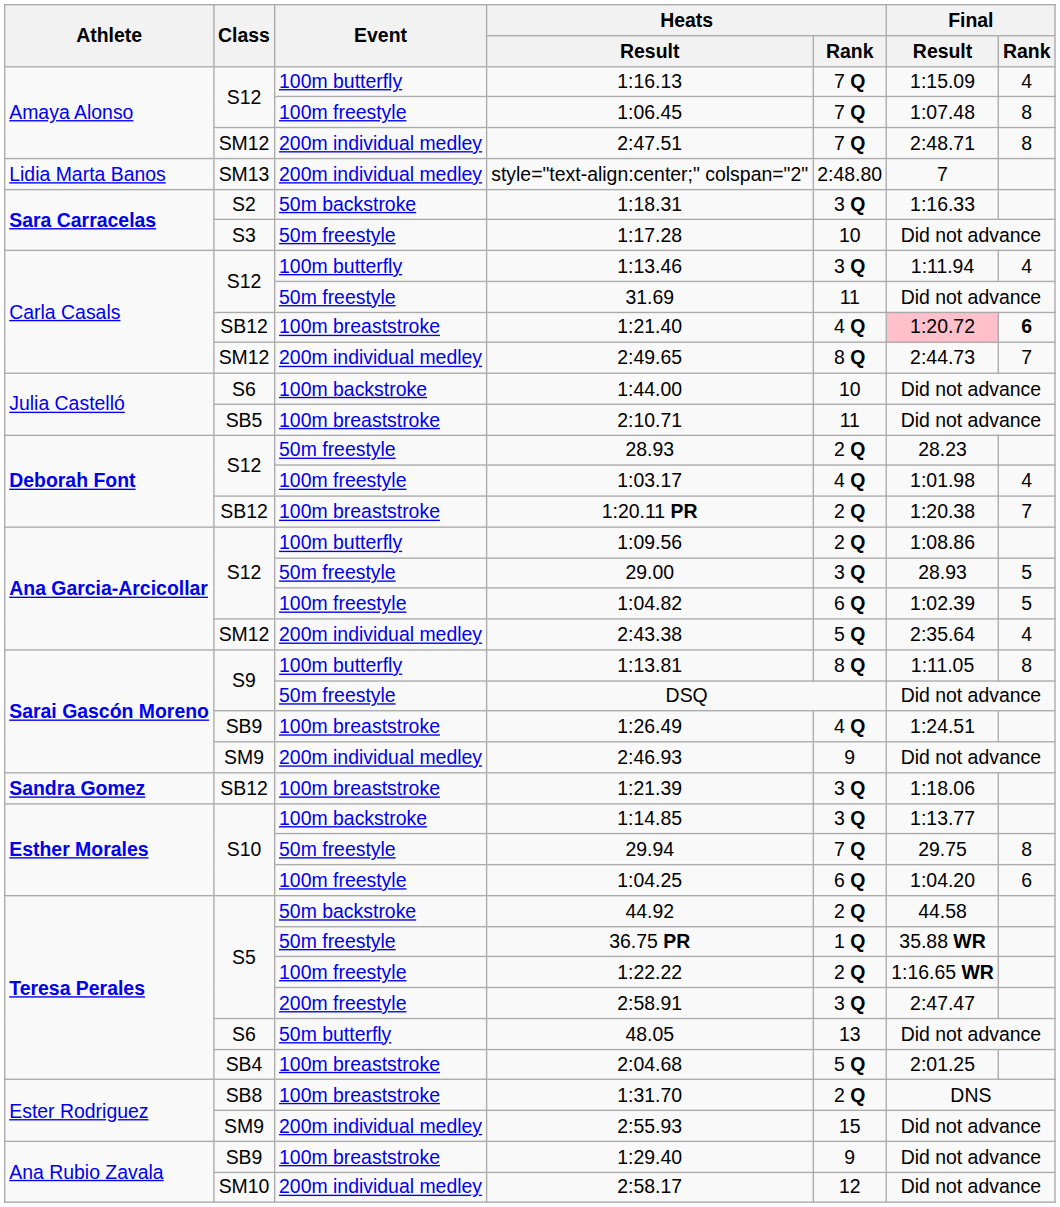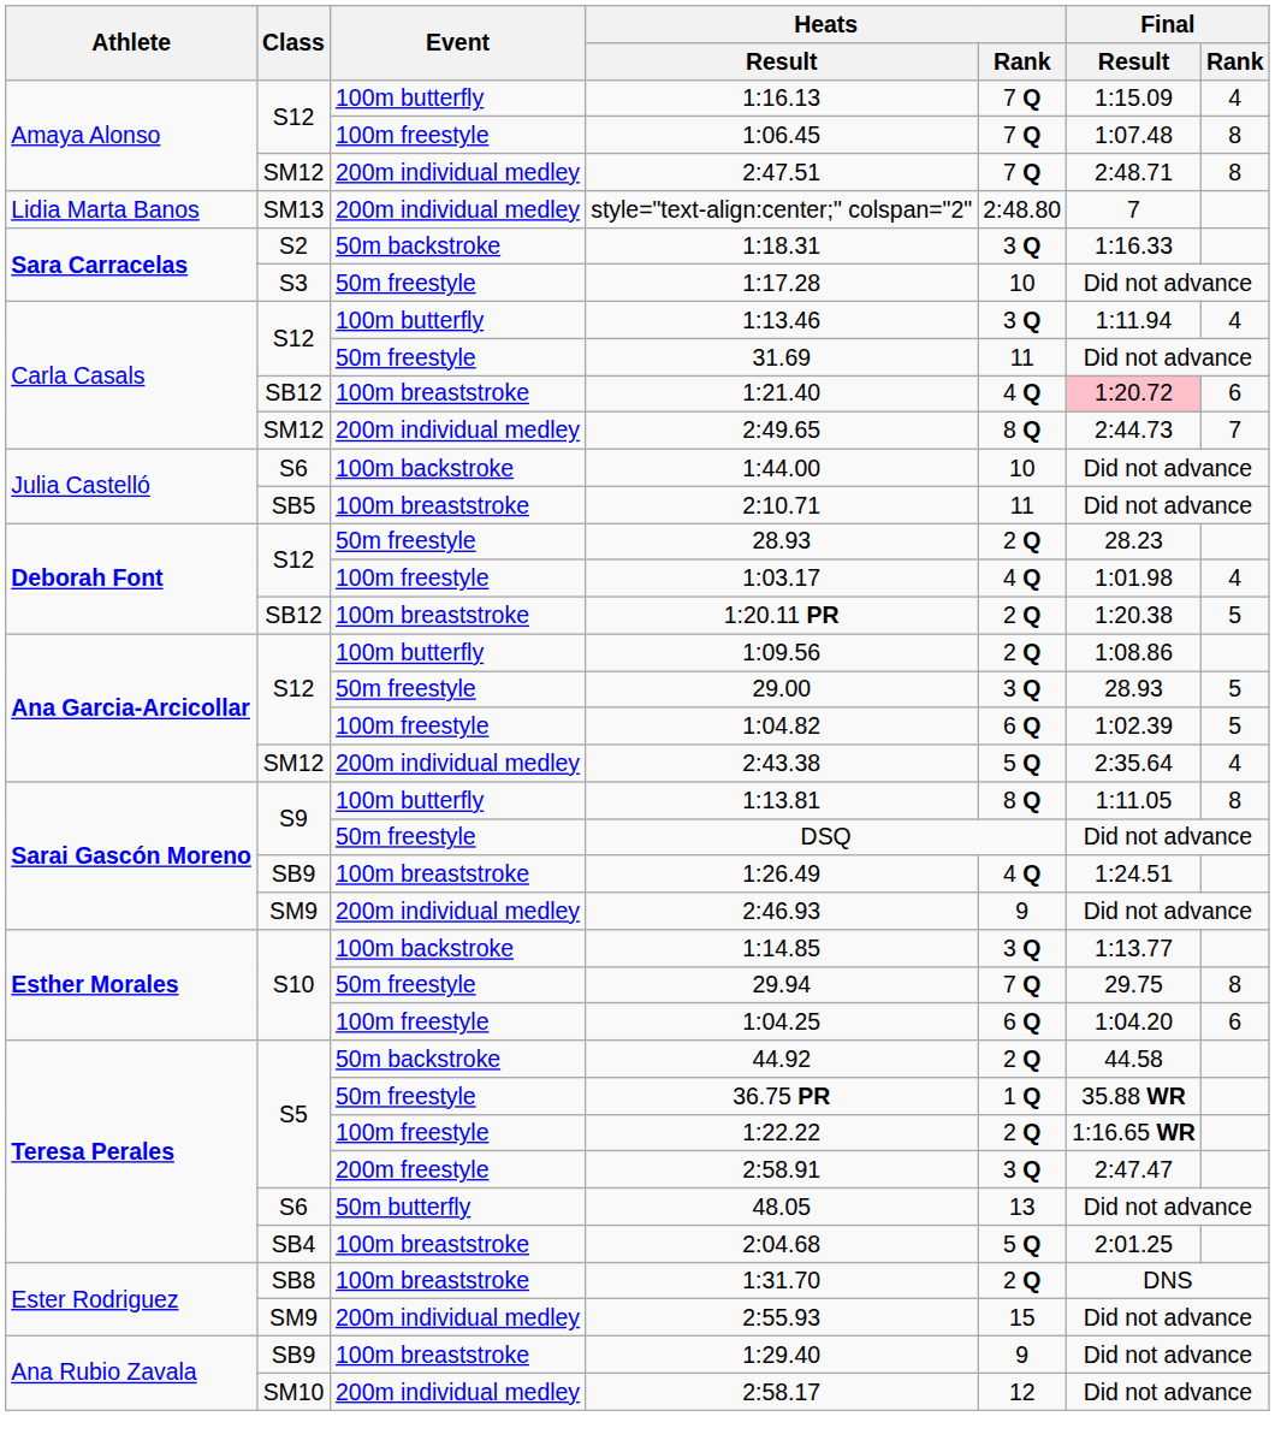1:21.40 | Final / Rank: bold -> normal
1:20.11 PR | Final / Rank: 7 -> 5
- row: Sandra Gomez | SB12 | 100m breaststroke | 1:21.39 | 3 Q | 1:18.06
